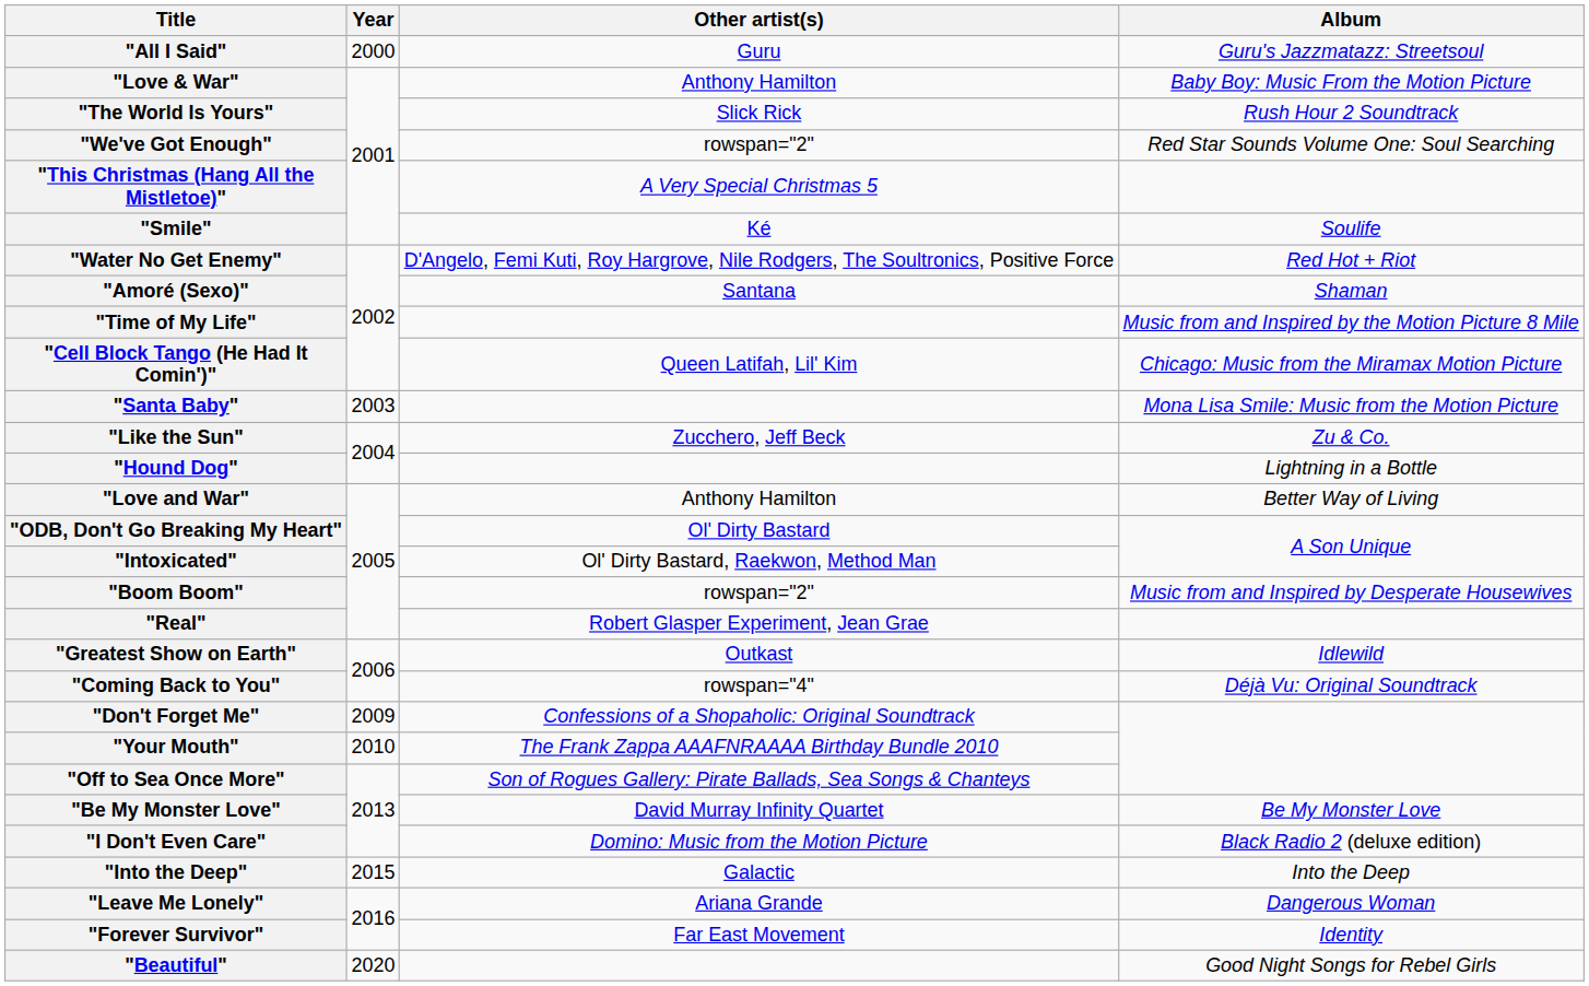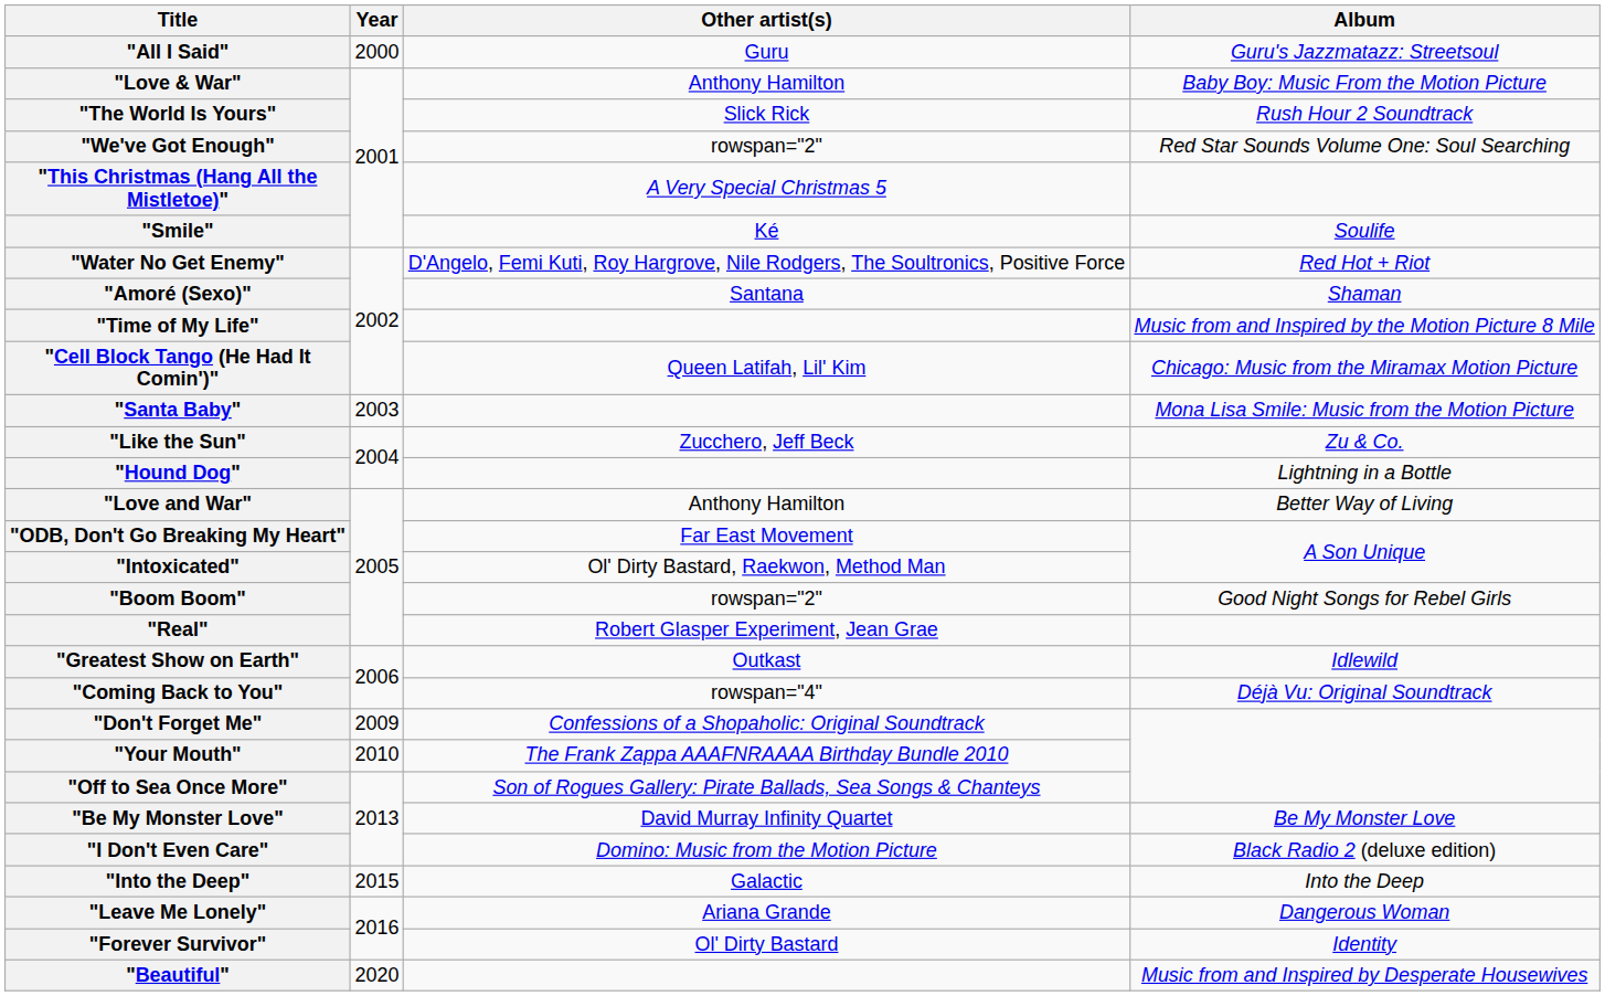"ODB, Don't Go Breaking My Heart" | Other artist(s): Ol' Dirty Bastard -> Far East Movement
"Boom Boom" | Album: Music from and Inspired by Desperate Housewives -> Good Night Songs for Rebel Girls
"Forever Survivor" | Other artist(s): Far East Movement -> Ol' Dirty Bastard
"Beautiful" | Album: Good Night Songs for Rebel Girls -> Music from and Inspired by Desperate Housewives
